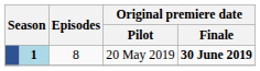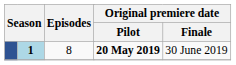row 3 | Original premiere date / Pilot: normal -> bold
row 3 | Original premiere date / Finale: bold -> normal
